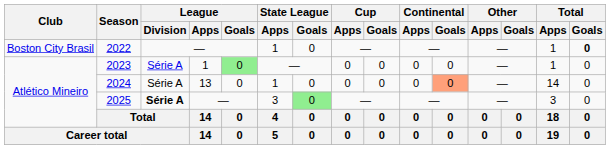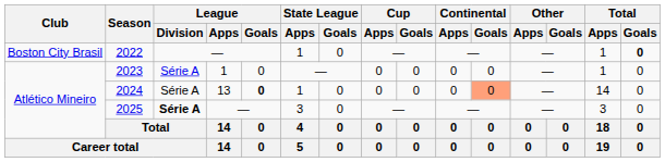2023 | League / Goals: lightgreen background -> no background
2024 | League / Goals: normal -> bold
2025 | State League / Goals: lightgreen background -> no background
